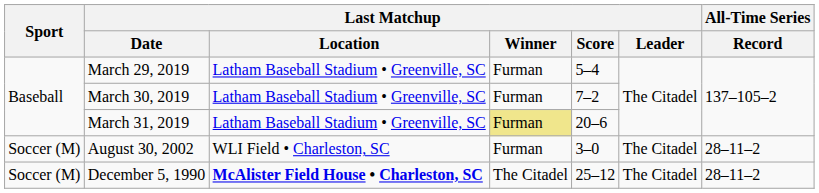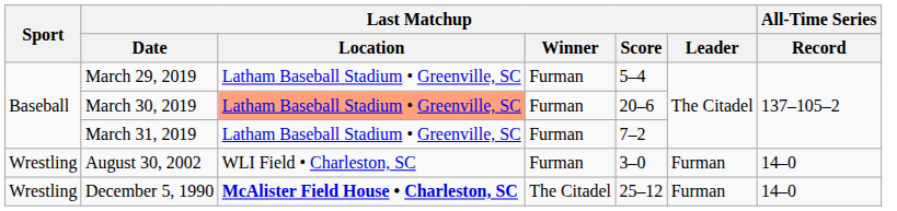March 30, 2019 | Last Matchup / Location: no background -> lightsalmon background
March 30, 2019 | Last Matchup / Score: 7–2 -> 20–6
March 31, 2019 | Last Matchup / Winner: khaki background -> no background
March 31, 2019 | Last Matchup / Score: 20–6 -> 7–2
August 30, 2002 | Sport: Soccer (M) -> Wrestling
August 30, 2002 | Last Matchup / Leader: The Citadel -> Furman
August 30, 2002 | All-Time Series / Record: 28–11–2 -> 14–0
December 5, 1990 | Sport: Soccer (M) -> Wrestling
December 5, 1990 | Last Matchup / Leader: The Citadel -> Furman
December 5, 1990 | All-Time Series / Record: 28–11–2 -> 14–0
